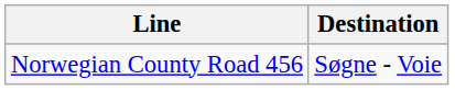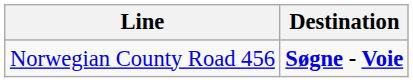Norwegian County Road 456 | Destination: normal -> bold
